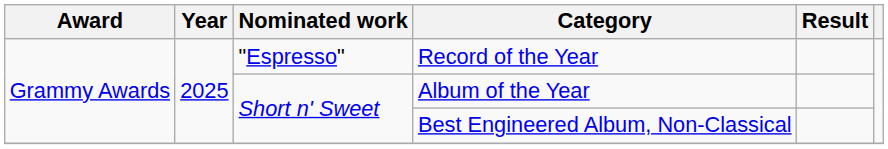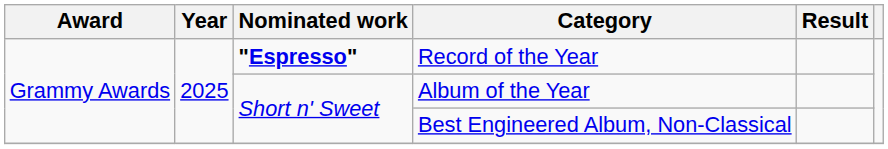Record of the Year | Nominated work: normal -> bold
